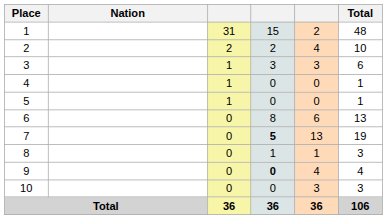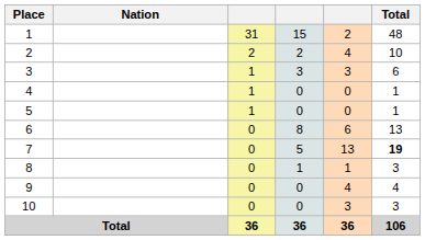7 | column 4: bold -> normal
7 | Total: normal -> bold
9 | column 4: bold -> normal
